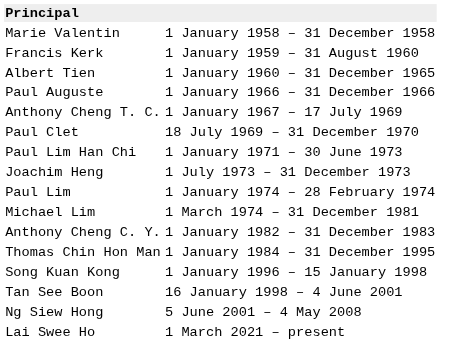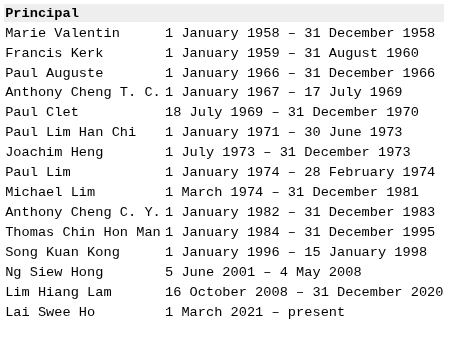- row: Albert Tien | 1 January 1960 – 31 December 1965
- row: Tan See Boon | 16 January 1998 – 4 June 2001
+ row: Lim Hiang Lam | 16 October 2008 – 31 December 2020
